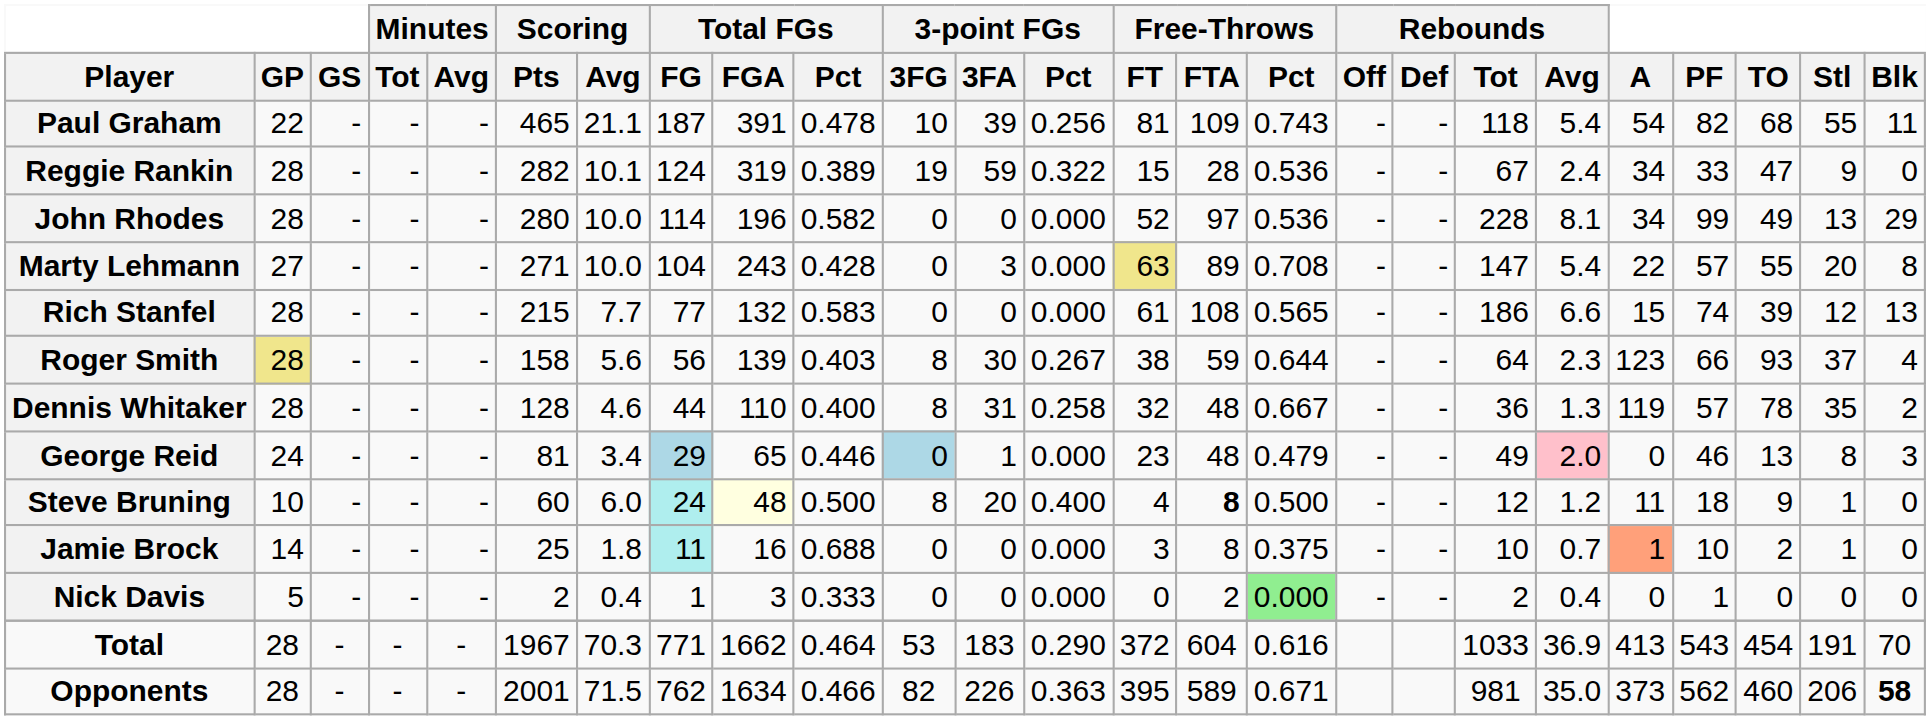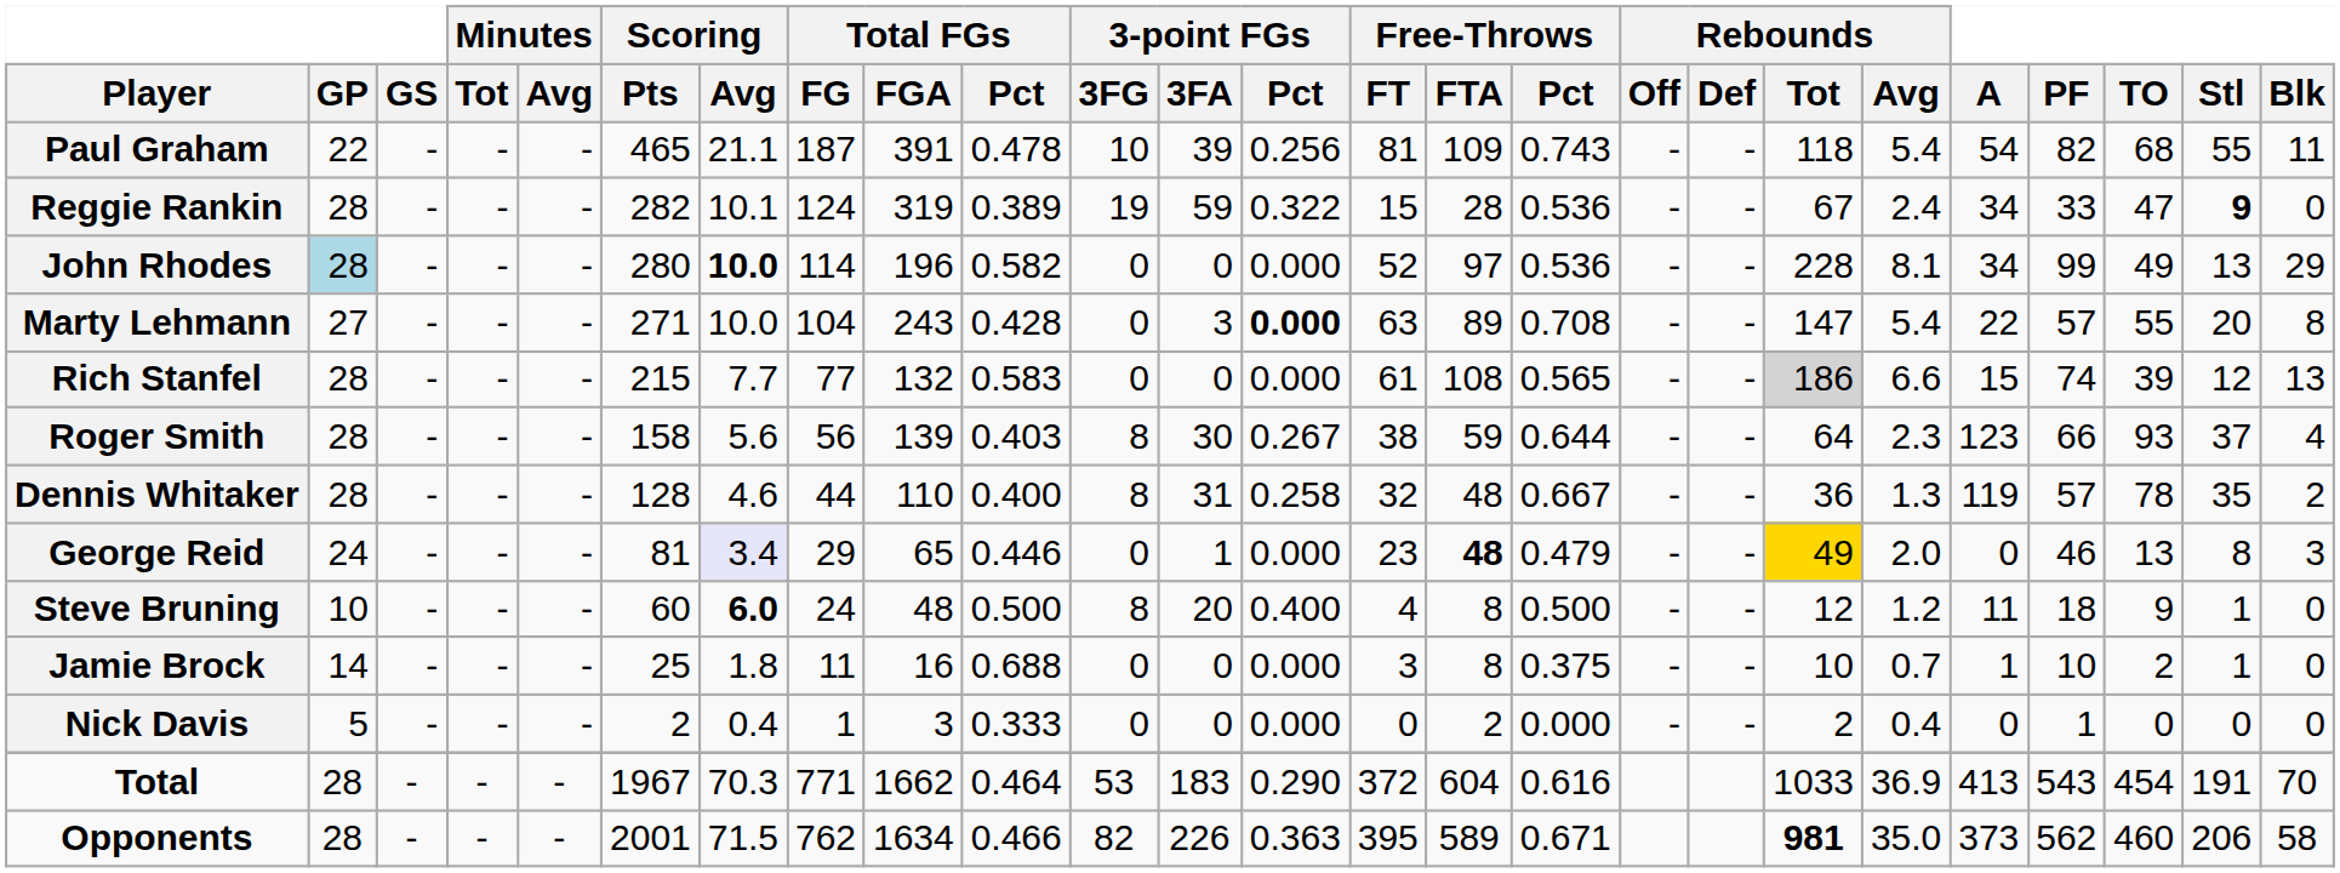Reggie Rankin | Stl: normal -> bold
John Rhodes | GP: no background -> lightblue background
John Rhodes | Scoring / Avg: normal -> bold
Marty Lehmann | 3-point FGs / Pct: normal -> bold
Marty Lehmann | Free-Throws / FT: khaki background -> no background
Rich Stanfel | Rebounds / Tot: no background -> lightgrey background
Roger Smith | GP: khaki background -> no background
George Reid | Scoring / Avg: no background -> lavender background
George Reid | Total FGs / FG: lightblue background -> no background
George Reid | 3-point FGs / 3FG: lightblue background -> no background
George Reid | Free-Throws / FTA: normal -> bold
George Reid | Rebounds / Tot: no background -> gold background
George Reid | Rebounds / Avg: pink background -> no background
Steve Bruning | Scoring / Avg: normal -> bold
Steve Bruning | Total FGs / FG: paleturquoise background -> no background
Steve Bruning | Total FGs / FGA: lightyellow background -> no background
Steve Bruning | Free-Throws / FTA: bold -> normal
Jamie Brock | Total FGs / FG: paleturquoise background -> no background
Jamie Brock | A: lightsalmon background -> no background
Nick Davis | Free-Throws / Pct: lightgreen background -> no background
Opponents | Rebounds / Tot: normal -> bold
Opponents | Blk: bold -> normal
